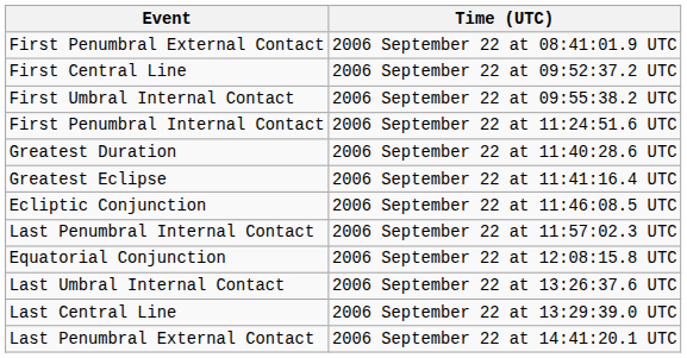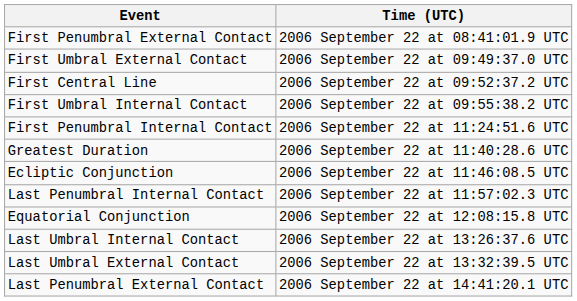+ row: First Umbral External Contact | 2006 September 22 at 09:49:37.0 UTC
- row: Greatest Eclipse | 2006 September 22 at 11:41:16.4 UTC
- row: Last Central Line | 2006 September 22 at 13:29:39.0 UTC
+ row: Last Umbral External Contact | 2006 September 22 at 13:32:39.5 UTC
